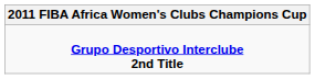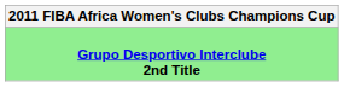row 2 | column 1: no background -> lightgreen background
